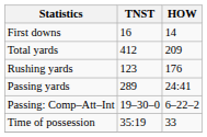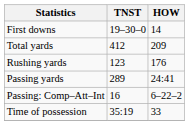First downs | TNST: 16 -> 19–30–0
Passing: Comp–Att–Int | TNST: 19–30–0 -> 16
